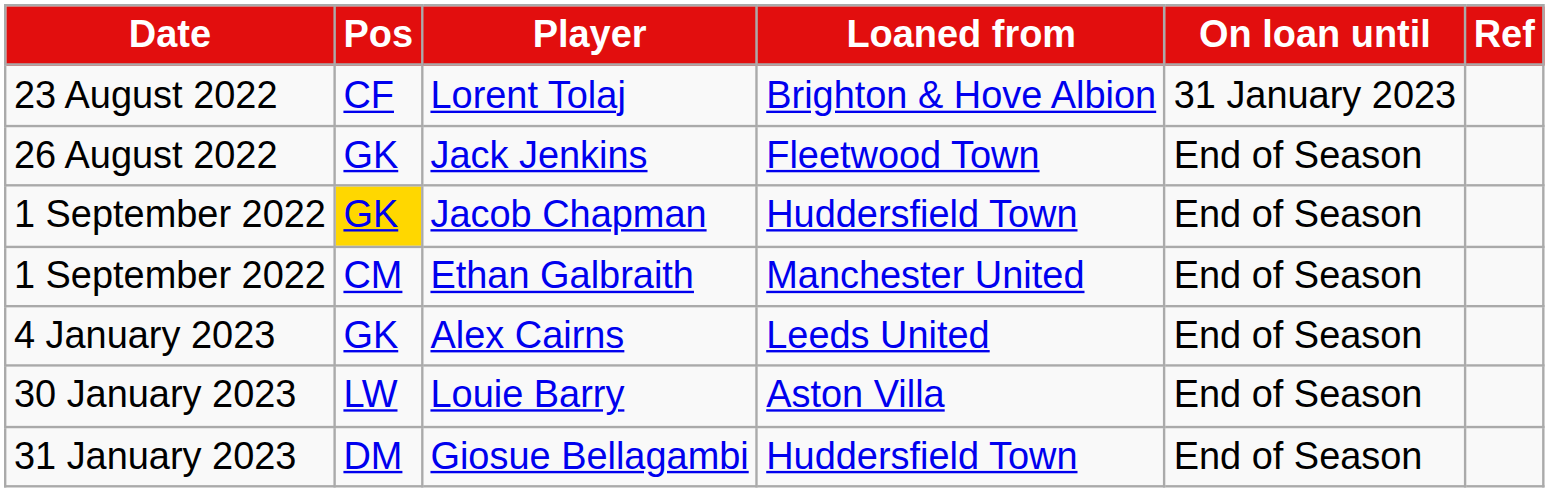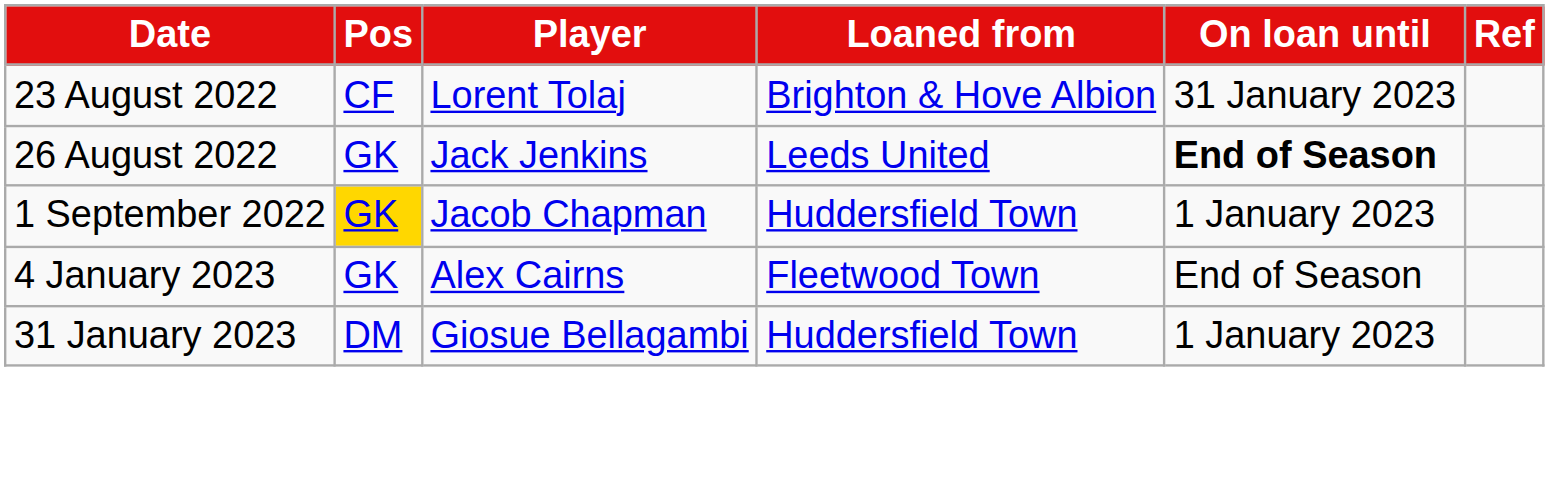Jack Jenkins | Loaned from: Fleetwood Town -> Leeds United
Jack Jenkins | On loan until: normal -> bold
Jacob Chapman | On loan until: End of Season -> 1 January 2023
- row: 1 September 2022 | CM | Ethan Galbraith | Manchester United | End of Season
Alex Cairns | Loaned from: Leeds United -> Fleetwood Town
- row: 30 January 2023 | LW | Louie Barry | Aston Villa | End of Season
Giosue Bellagambi | On loan until: End of Season -> 1 January 2023
